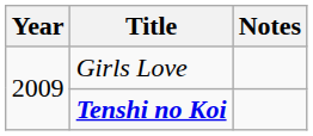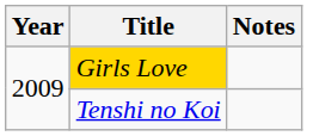Girls Love | Title: no background -> gold background
Tenshi no Koi | Title: bold -> normal
